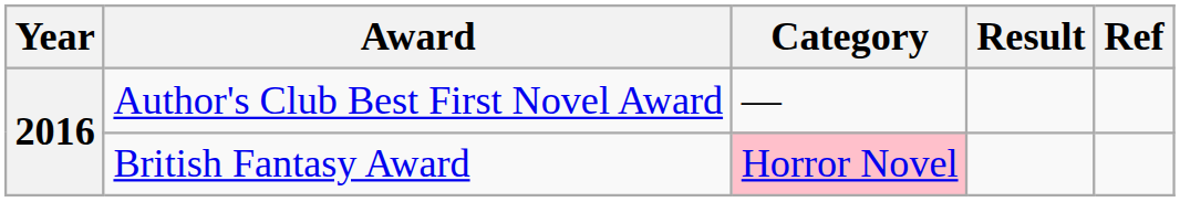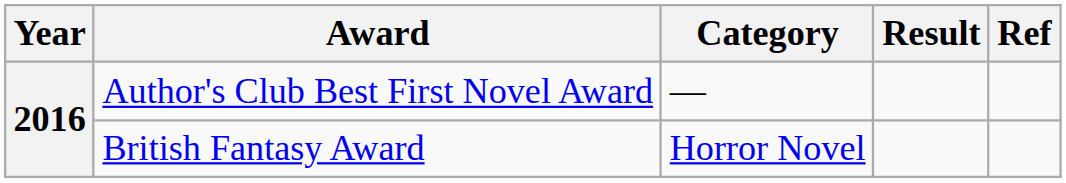British Fantasy Award | Category: pink background -> no background
